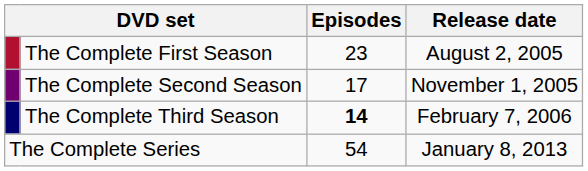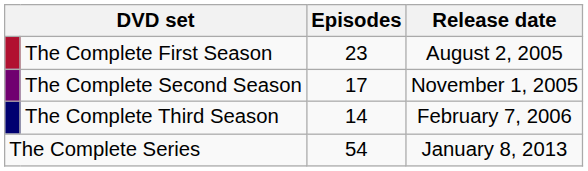The Complete Third Season | Episodes: bold -> normal
